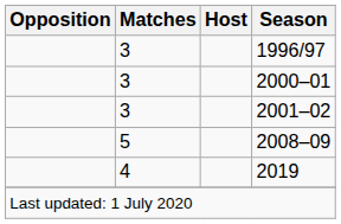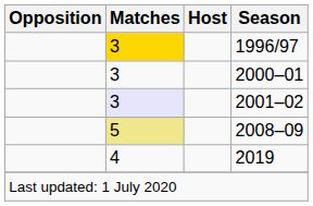1996/97 | Matches: no background -> gold background
2001–02 | Matches: no background -> lavender background
2008–09 | Matches: no background -> khaki background
